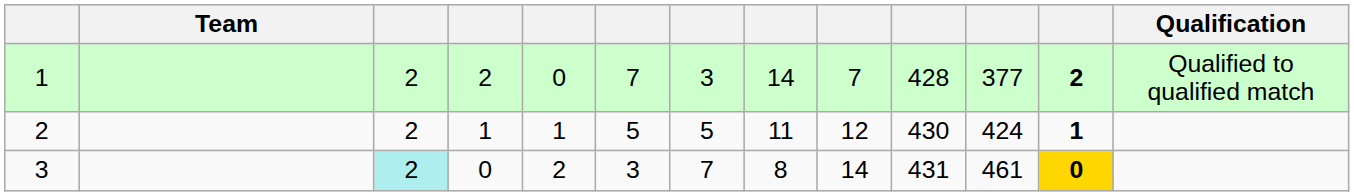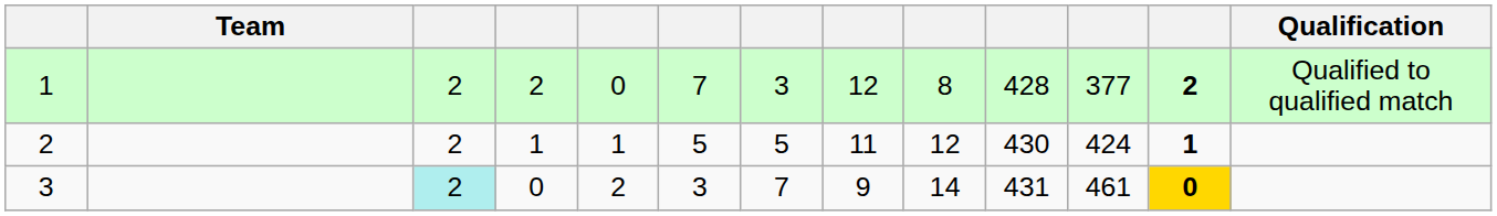row 2 | column 8: 14 -> 12
row 2 | column 9: 7 -> 8
row 4 | column 8: 8 -> 9
